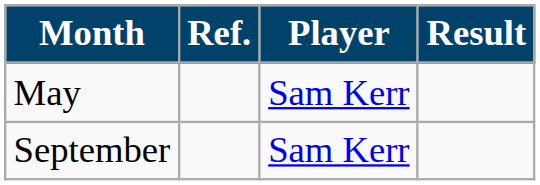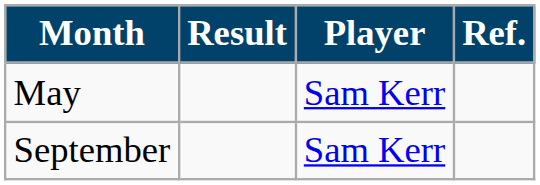columns swapped: Result <-> Ref.
